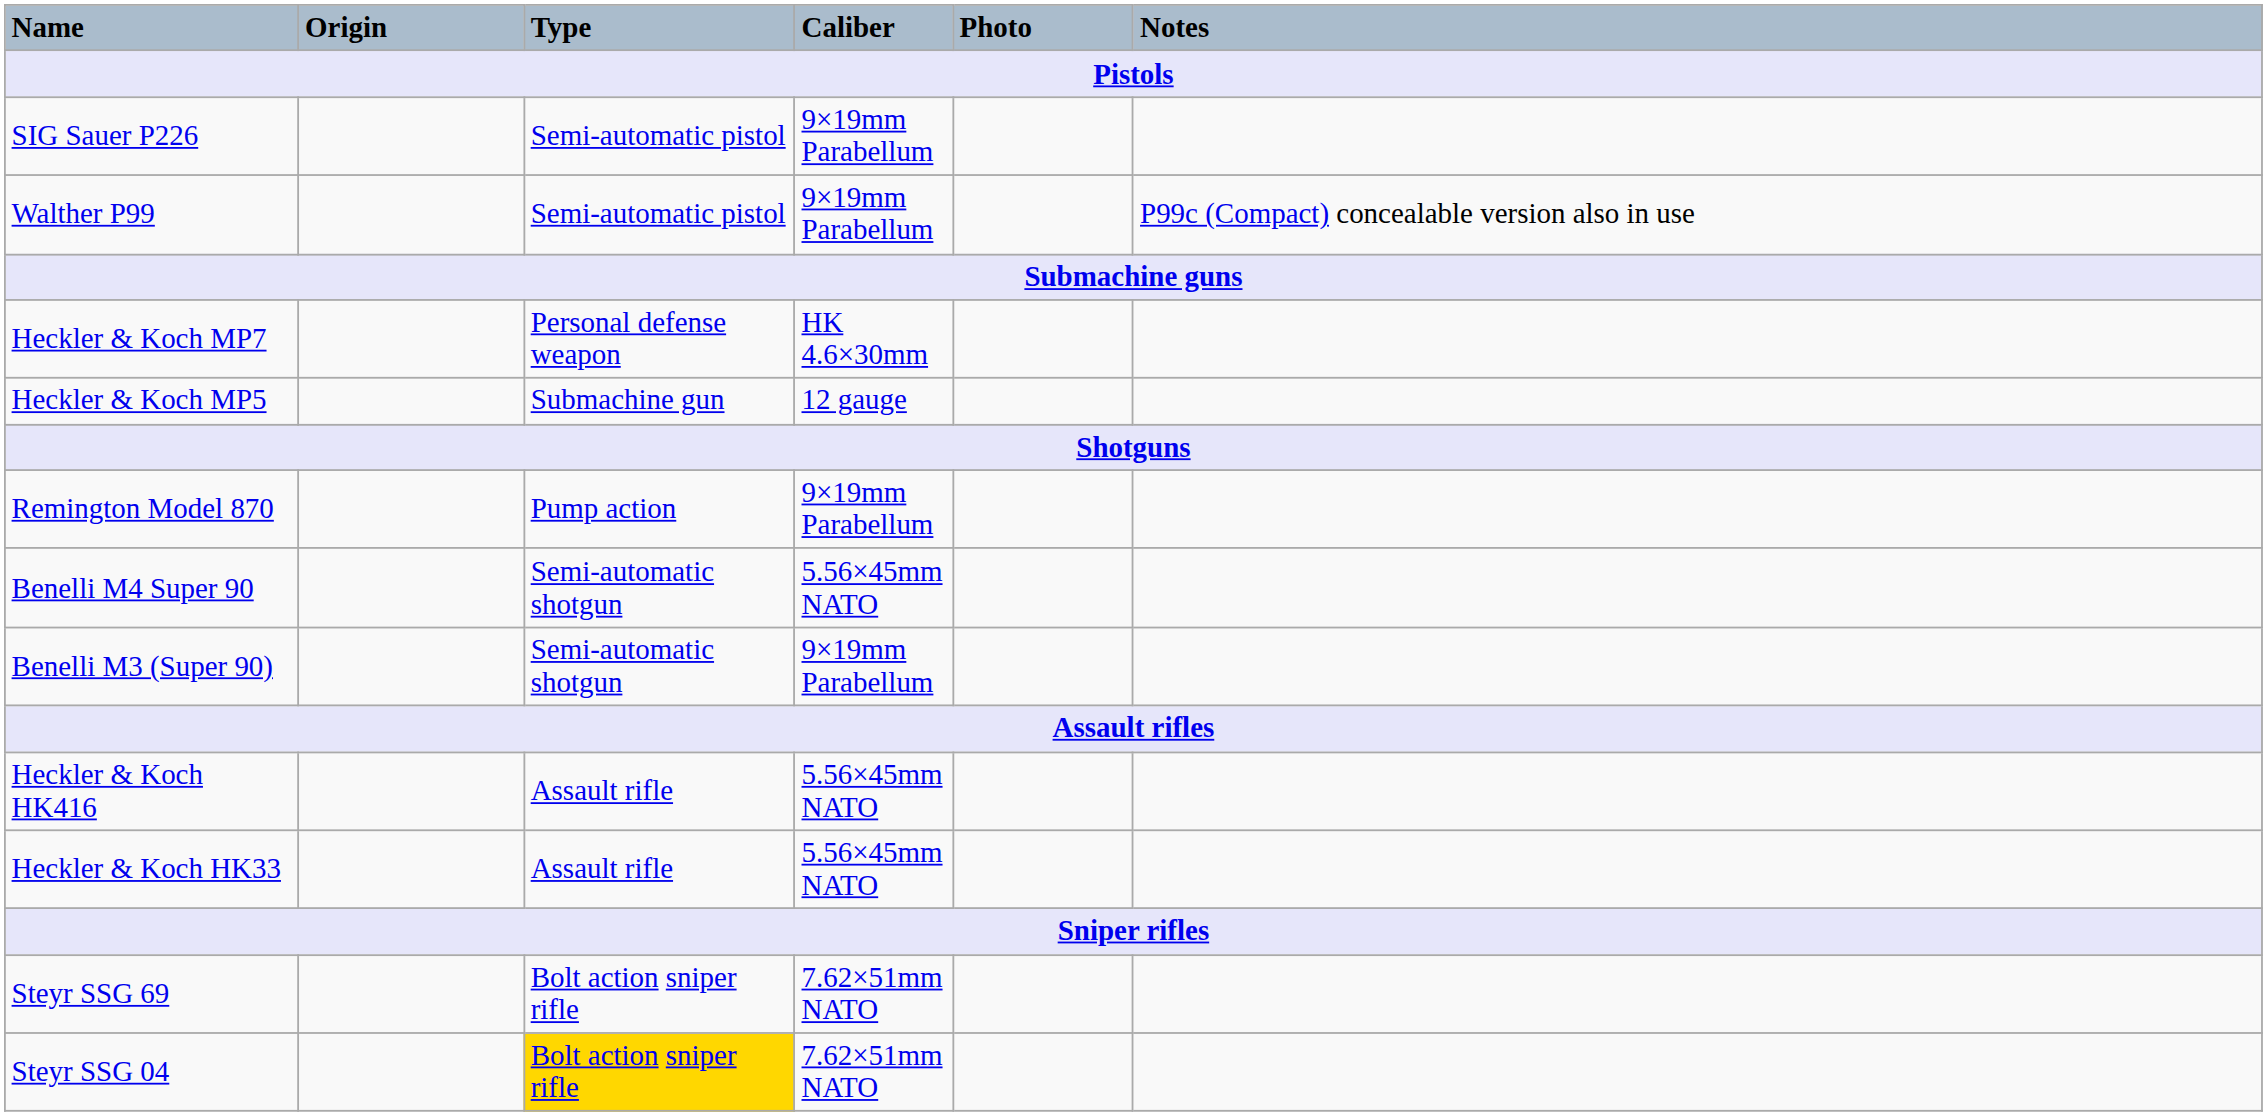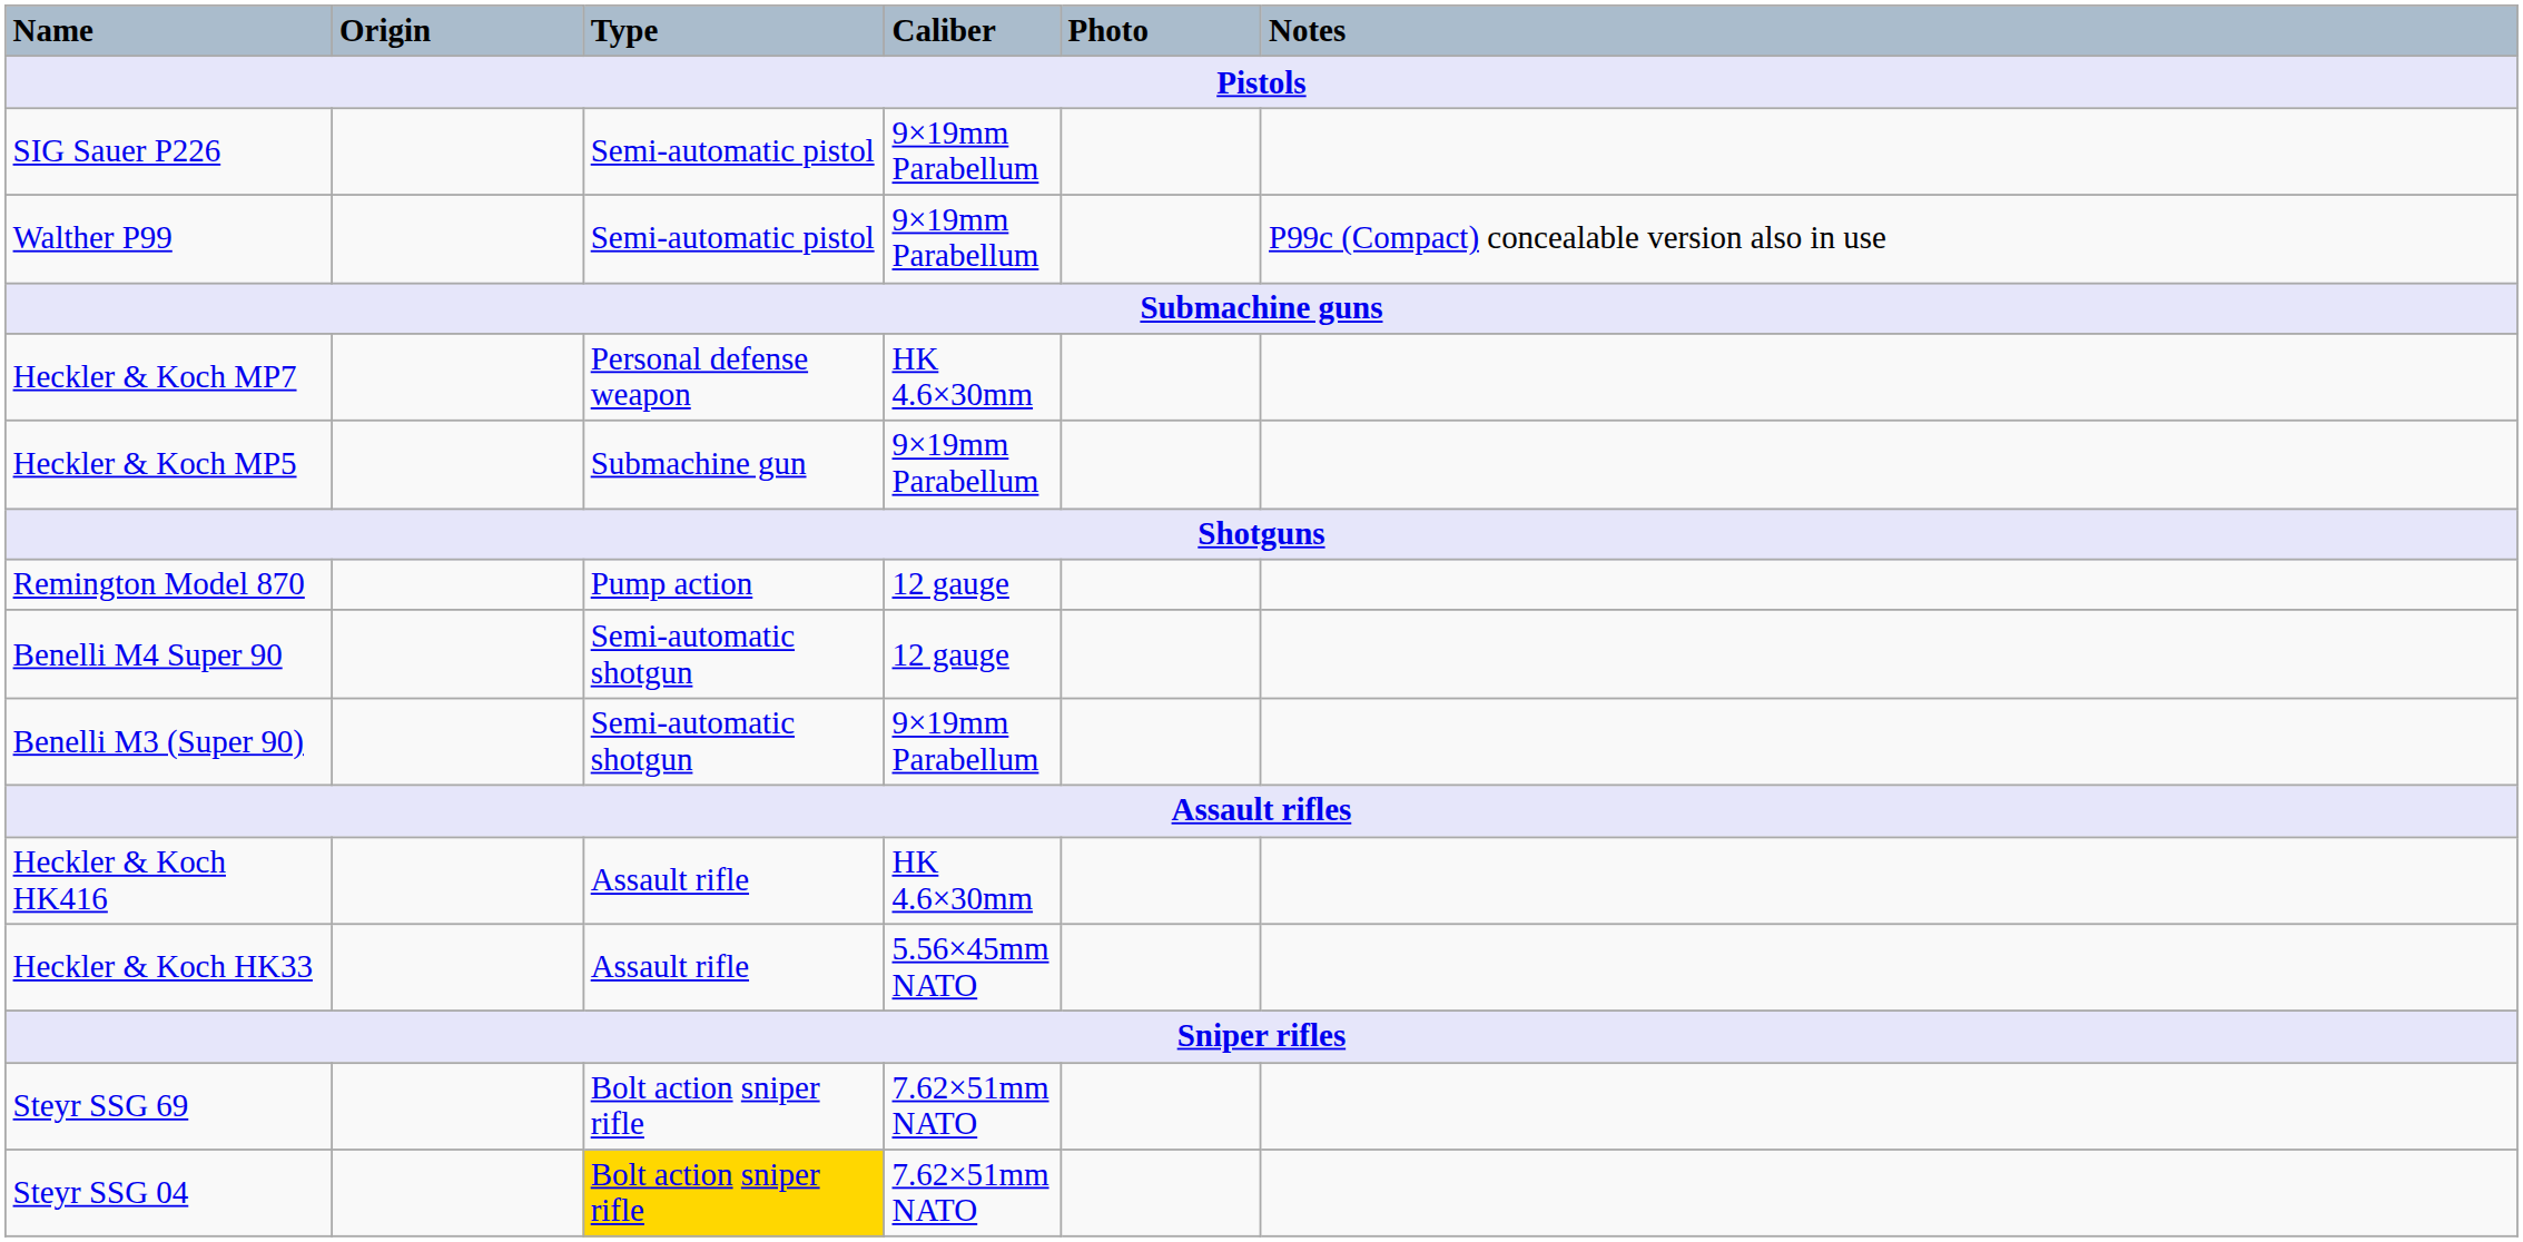Heckler & Koch MP5 | Caliber: 12 gauge -> 9×19mm Parabellum
Remington Model 870 | Caliber: 9×19mm Parabellum -> 12 gauge
Benelli M4 Super 90 | Caliber: 5.56×45mm NATO -> 12 gauge
Heckler & Koch HK416 | Caliber: 5.56×45mm NATO -> HK 4.6×30mm
